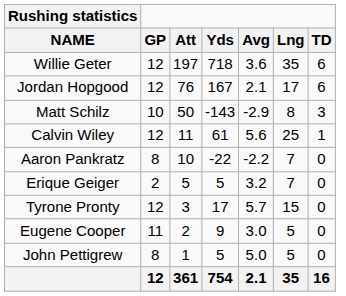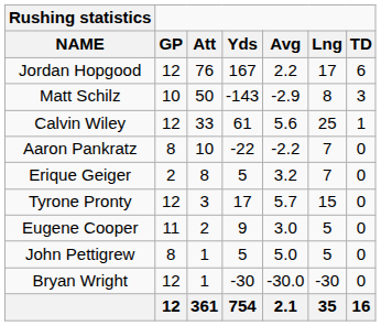- row: Willie Geter | 12 | 197 | 718 | 3.6 | 35 | 6
Jordan Hopgood | Avg: 2.1 -> 2.2
Calvin Wiley | Att: 11 -> 33
Erique Geiger | Att: 5 -> 8
+ row: Bryan Wright | 12 | 1 | -30 | -30.0 | -30 | 0
